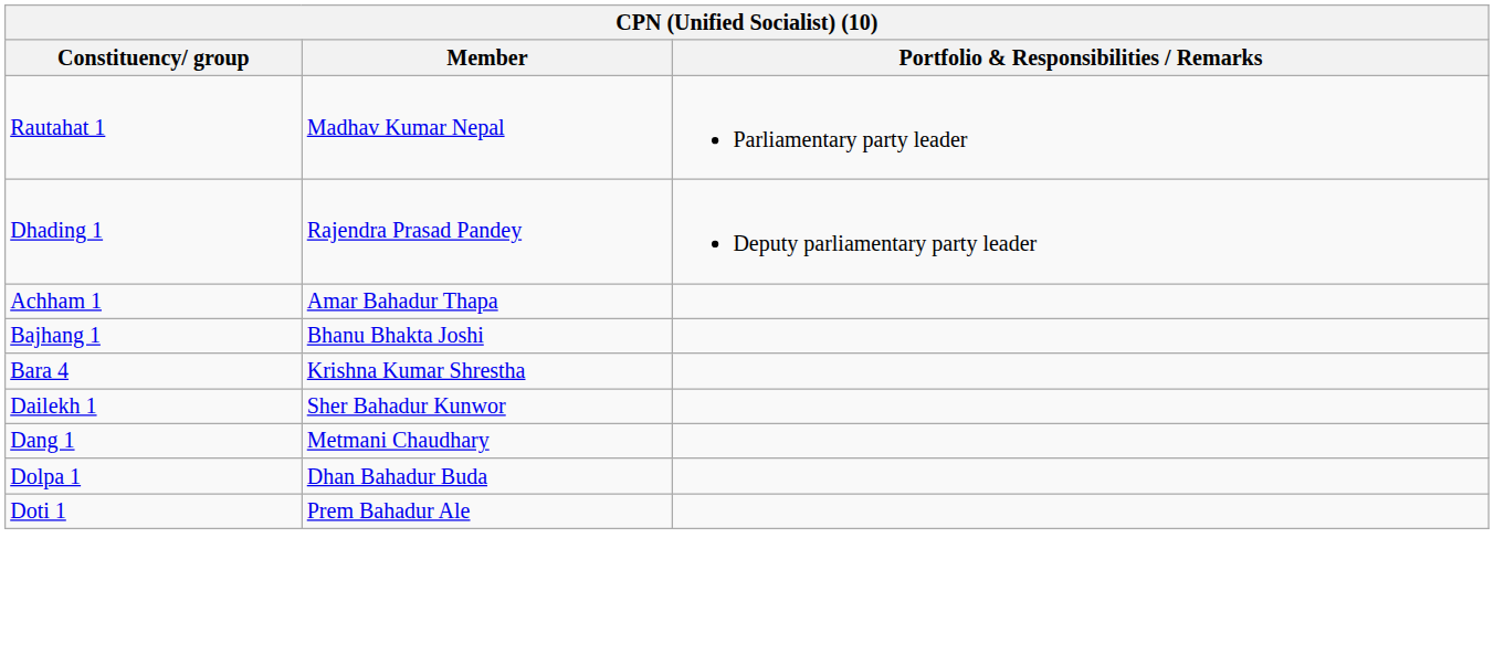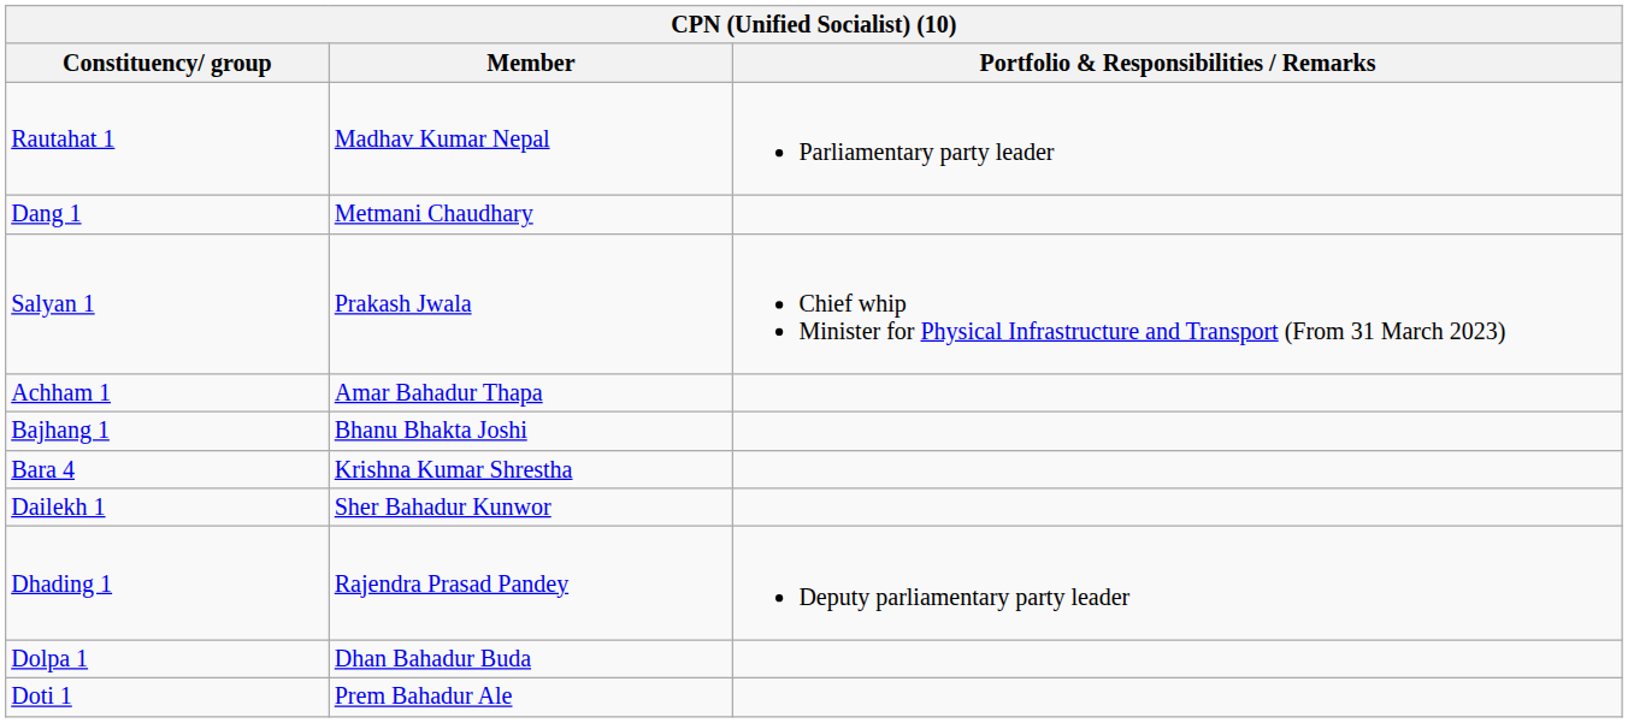rows swapped: Dhading 1 <-> Dang 1
+ row: Salyan 1 | Prakash Jwala | Chief whip Minister for Physical Infrastructure and Transport (From 31 March 2023)
